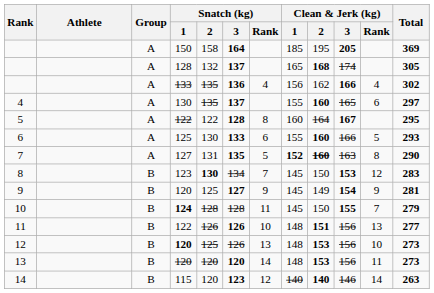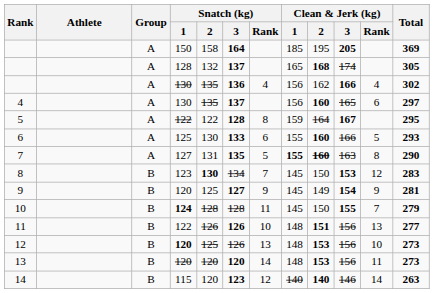row 5 | Snatch (kg) / 1: 133 -> 130
row 6 | Clean & Jerk (kg) / 1: 155 -> 156
row 7 | Clean & Jerk (kg) / 1: 160 -> 159
row 9 | Clean & Jerk (kg) / 1: 152 -> 155
